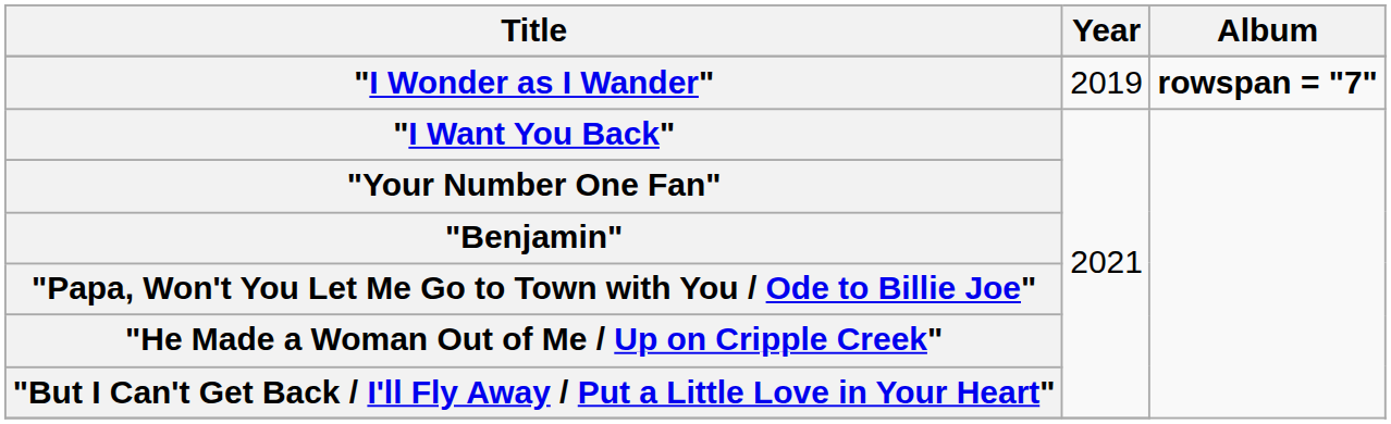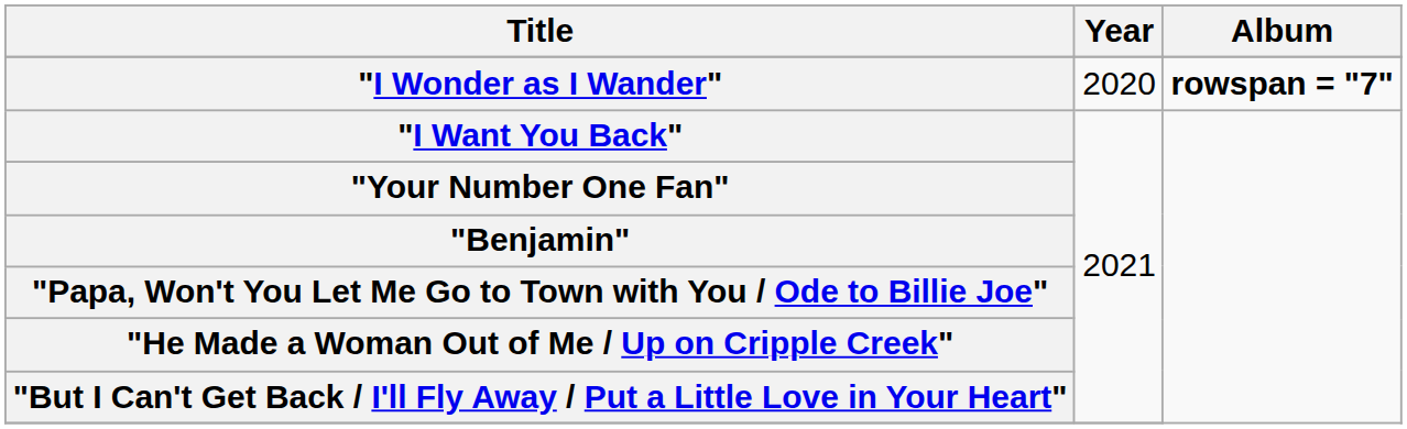"I Wonder as I Wander" | Year: 2019 -> 2020
